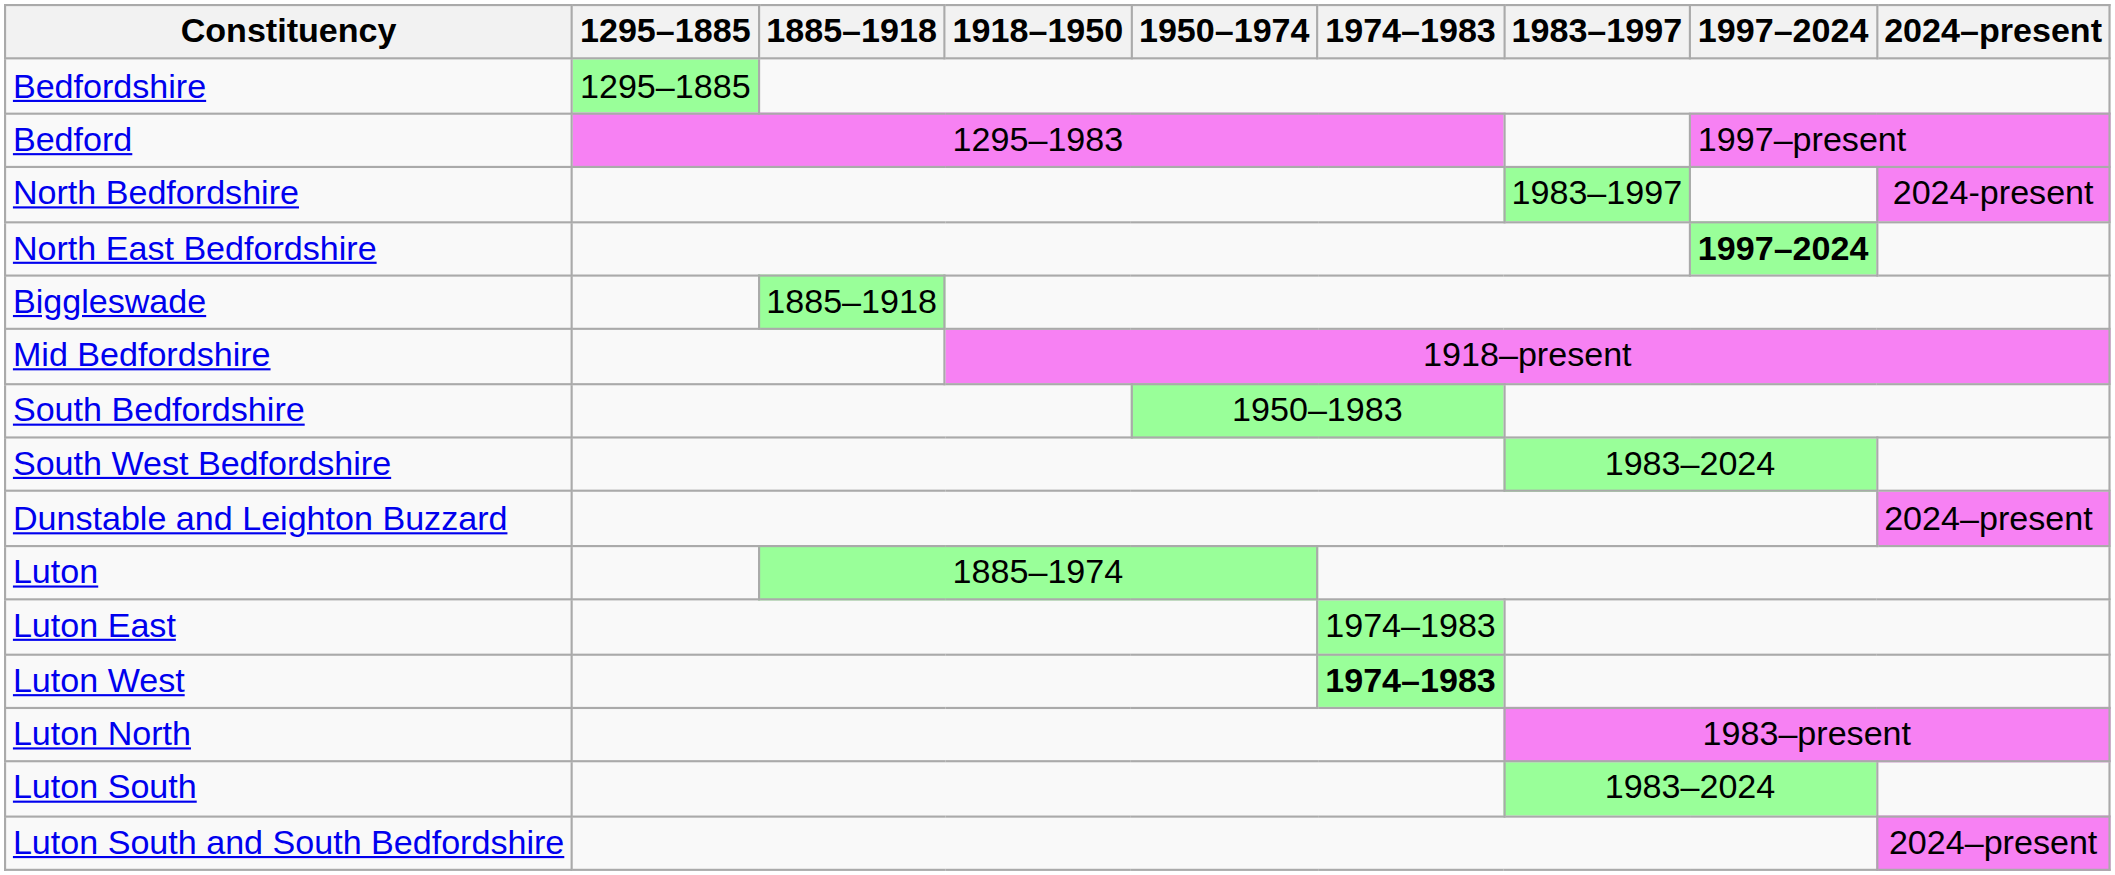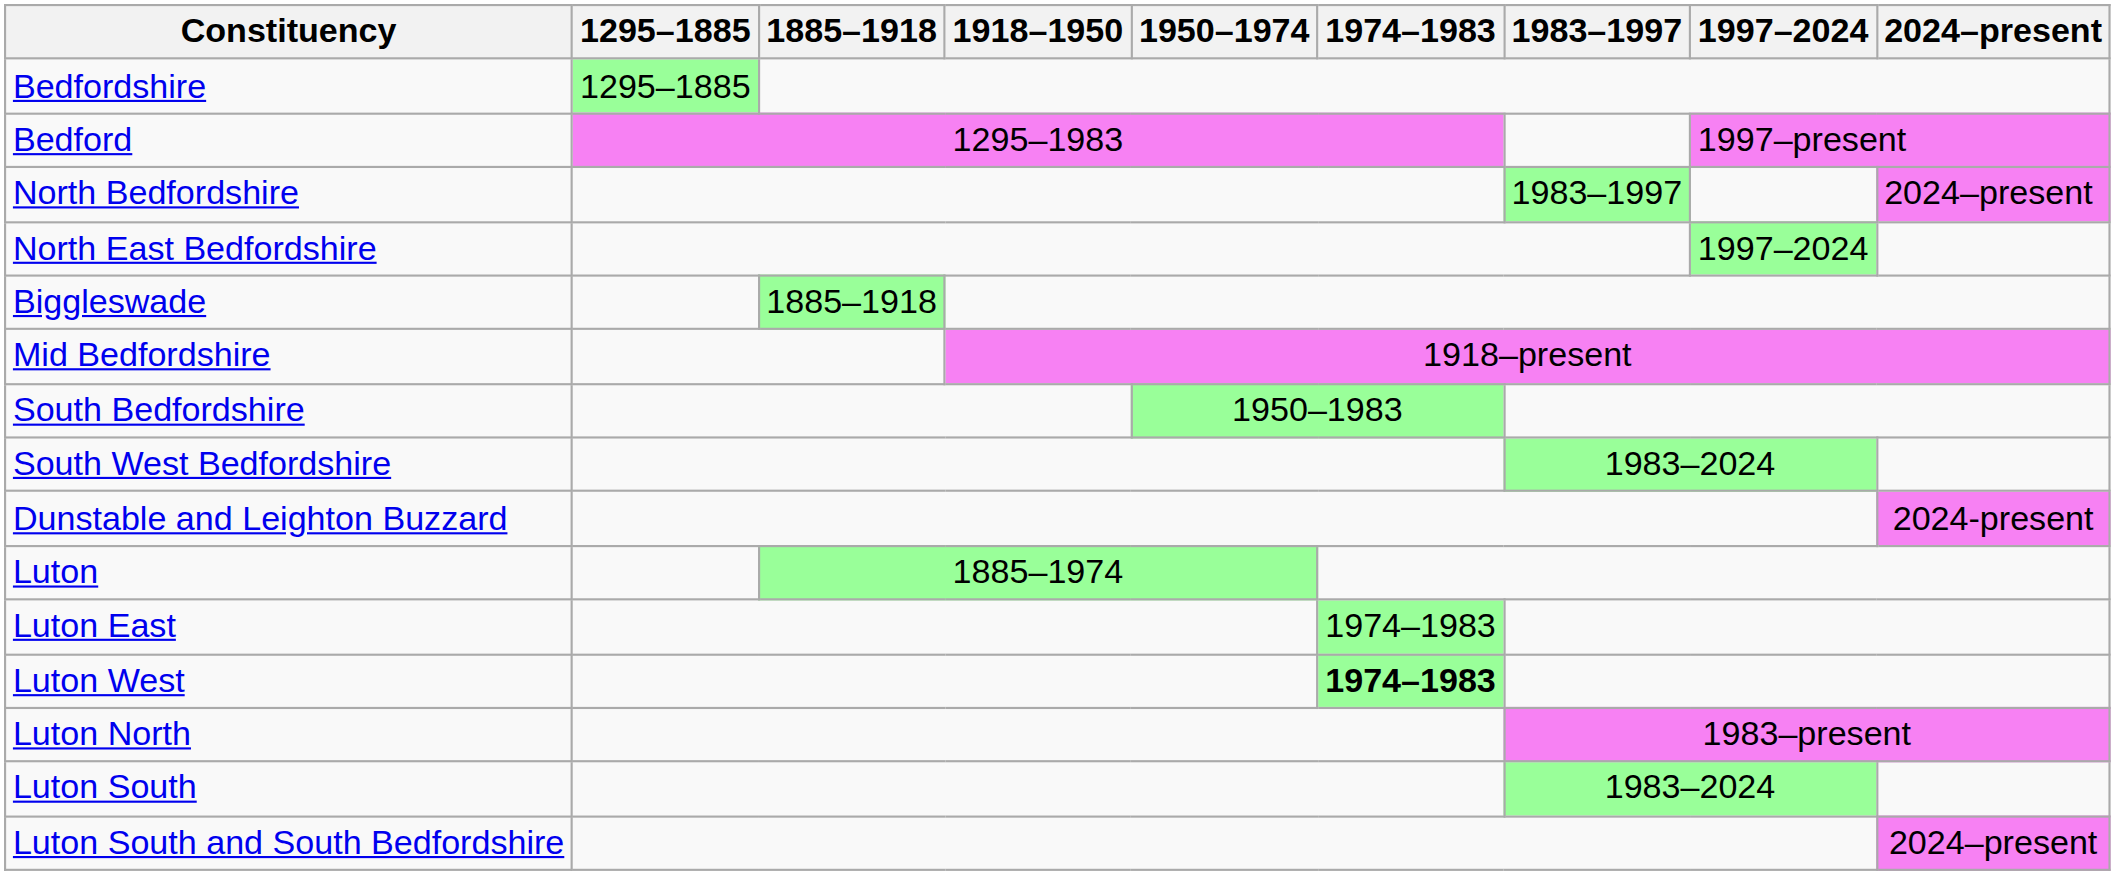North Bedfordshire | 2024–present: 2024-present -> 2024–present
North East Bedfordshire | 1997–2024: bold -> normal
Dunstable and Leighton Buzzard | 2024–present: 2024–present -> 2024-present
